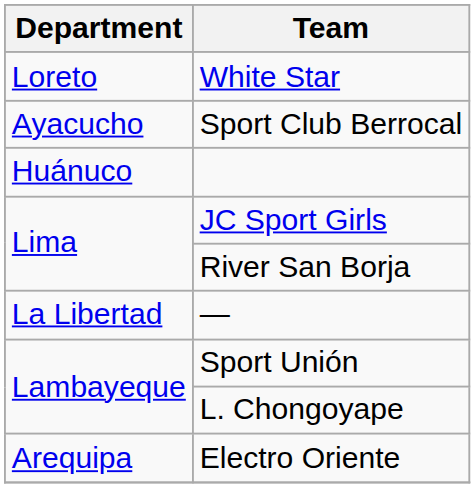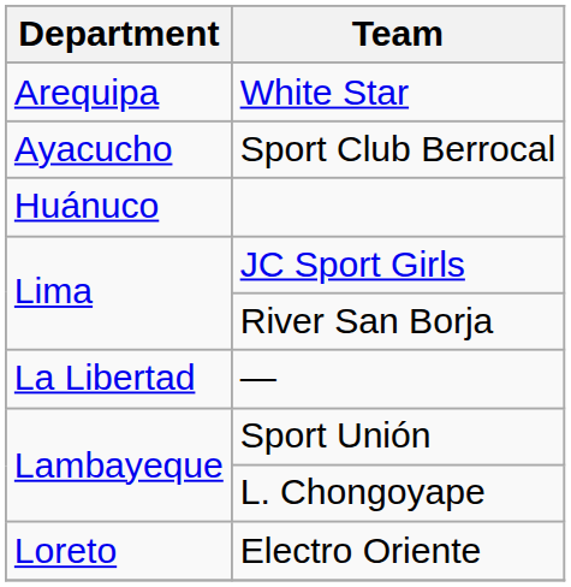row 2 | Department: Loreto -> Arequipa
row 10 | Department: Arequipa -> Loreto
